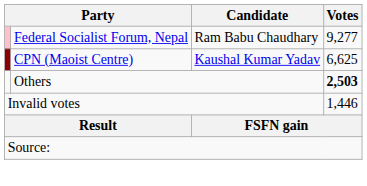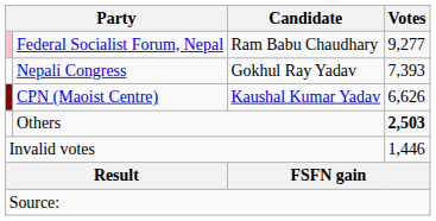+ row: Nepali Congress | Gokhul Ray Yadav | 7,393
CPN (Maoist Centre) | Votes: 6,625 -> 6,626
